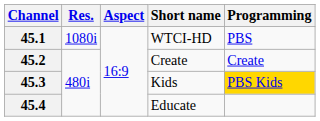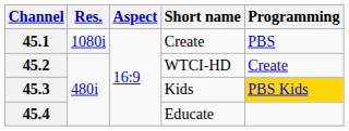45.1 | Short name: WTCI-HD -> Create
45.2 | Short name: Create -> WTCI-HD
